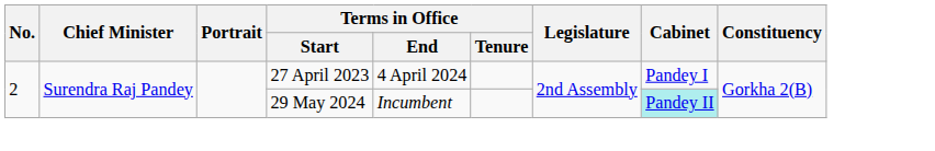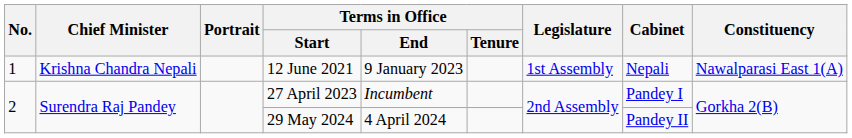+ row: 1 | Krishna Chandra Nepali | 12 June 2021 | 9 January 2023 | 1st Assembly | Nepali | Nawalparasi East 1(A)
27 April 2023 | Terms in Office / End: 4 April 2024 -> Incumbent
29 May 2024 | Terms in Office / End: Incumbent -> 4 April 2024
29 May 2024 | Cabinet: paleturquoise background -> no background
